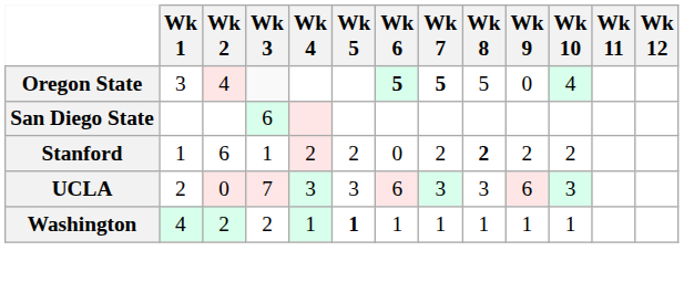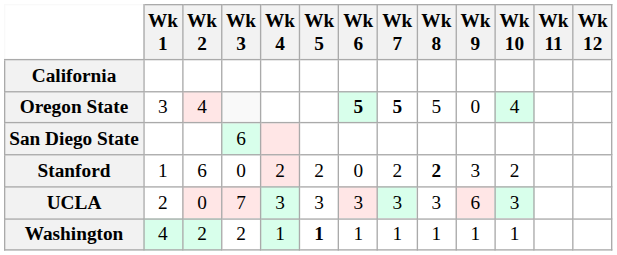+ row: California
Stanford | Wk 3: 1 -> 0
Stanford | Wk 9: 2 -> 3
UCLA | Wk 6: 6 -> 3
